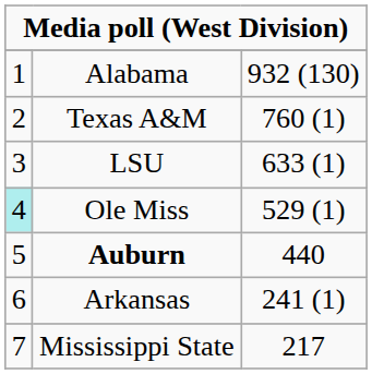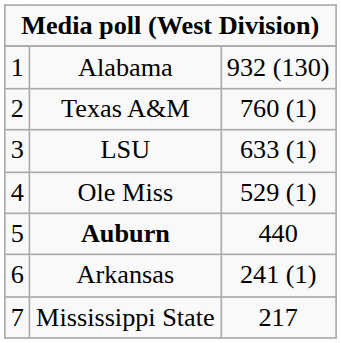Ole Miss | column 1: paleturquoise background -> no background
